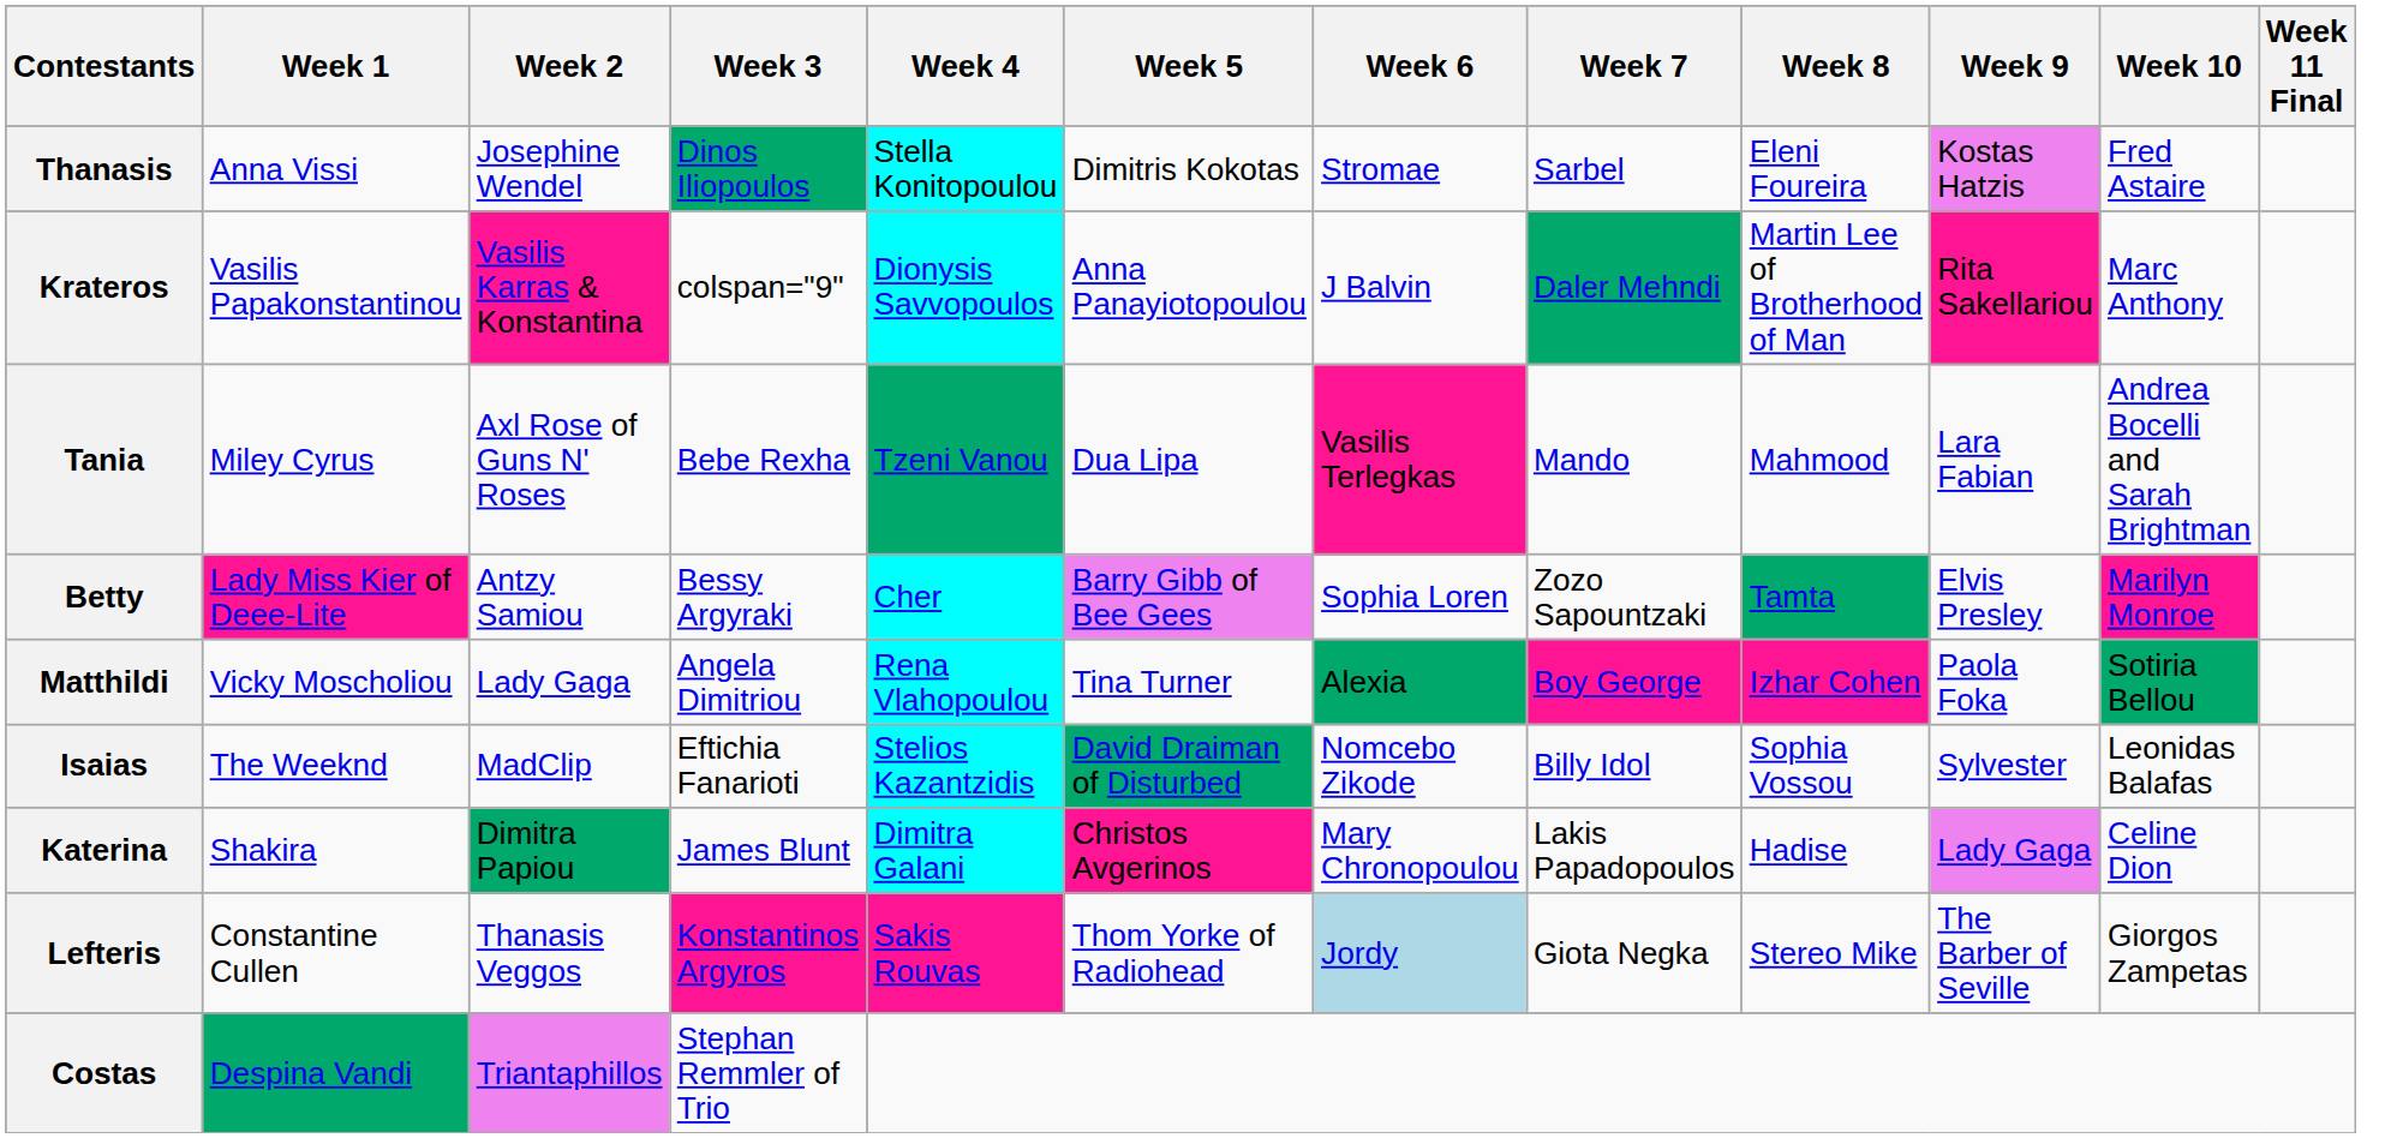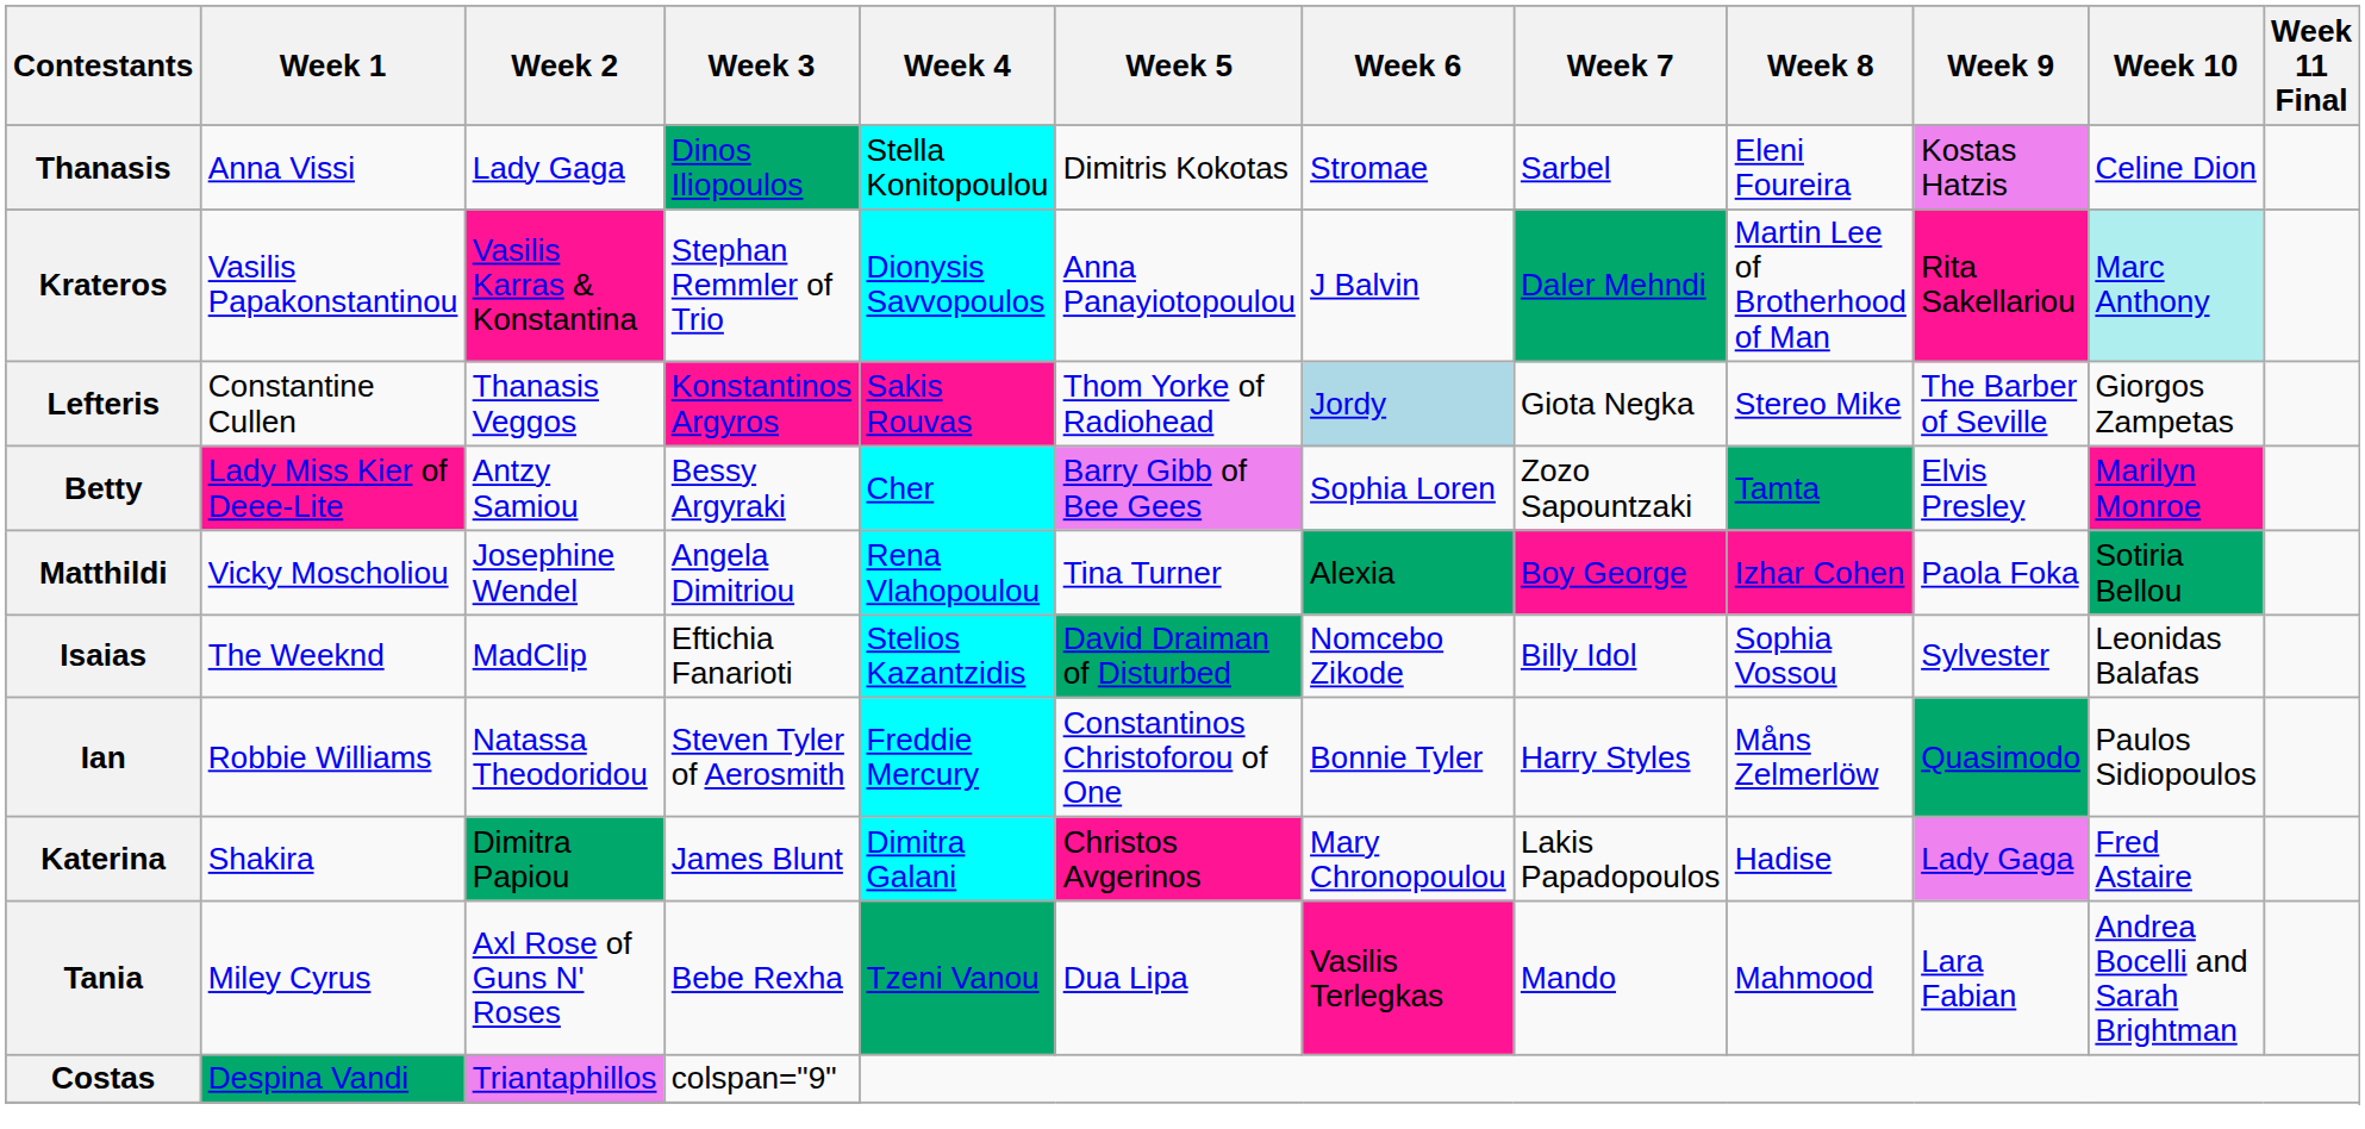Thanasis | Week 2: Josephine Wendel -> Lady Gaga
Thanasis | Week 10: Fred Astaire -> Celine Dion
Krateros | Week 3: colspan="9" -> Stephan Remmler of Trio
Krateros | Week 10: no background -> paleturquoise background
rows swapped: Lefteris <-> Tania
Matthildi | Week 2: Lady Gaga -> Josephine Wendel
+ row: Ian | Robbie Williams | Natassa Theodoridou | Steven Tyler of Aerosmith | Freddie Mercury | Constantinos Christoforou of One | Bonnie Tyler | Harry Styles | Måns Zelmerlöw | Quasimodo | Paulos Sidiopoulos
Katerina | Week 10: Celine Dion -> Fred Astaire
Costas | Week 3: Stephan Remmler of Trio -> colspan="9"
